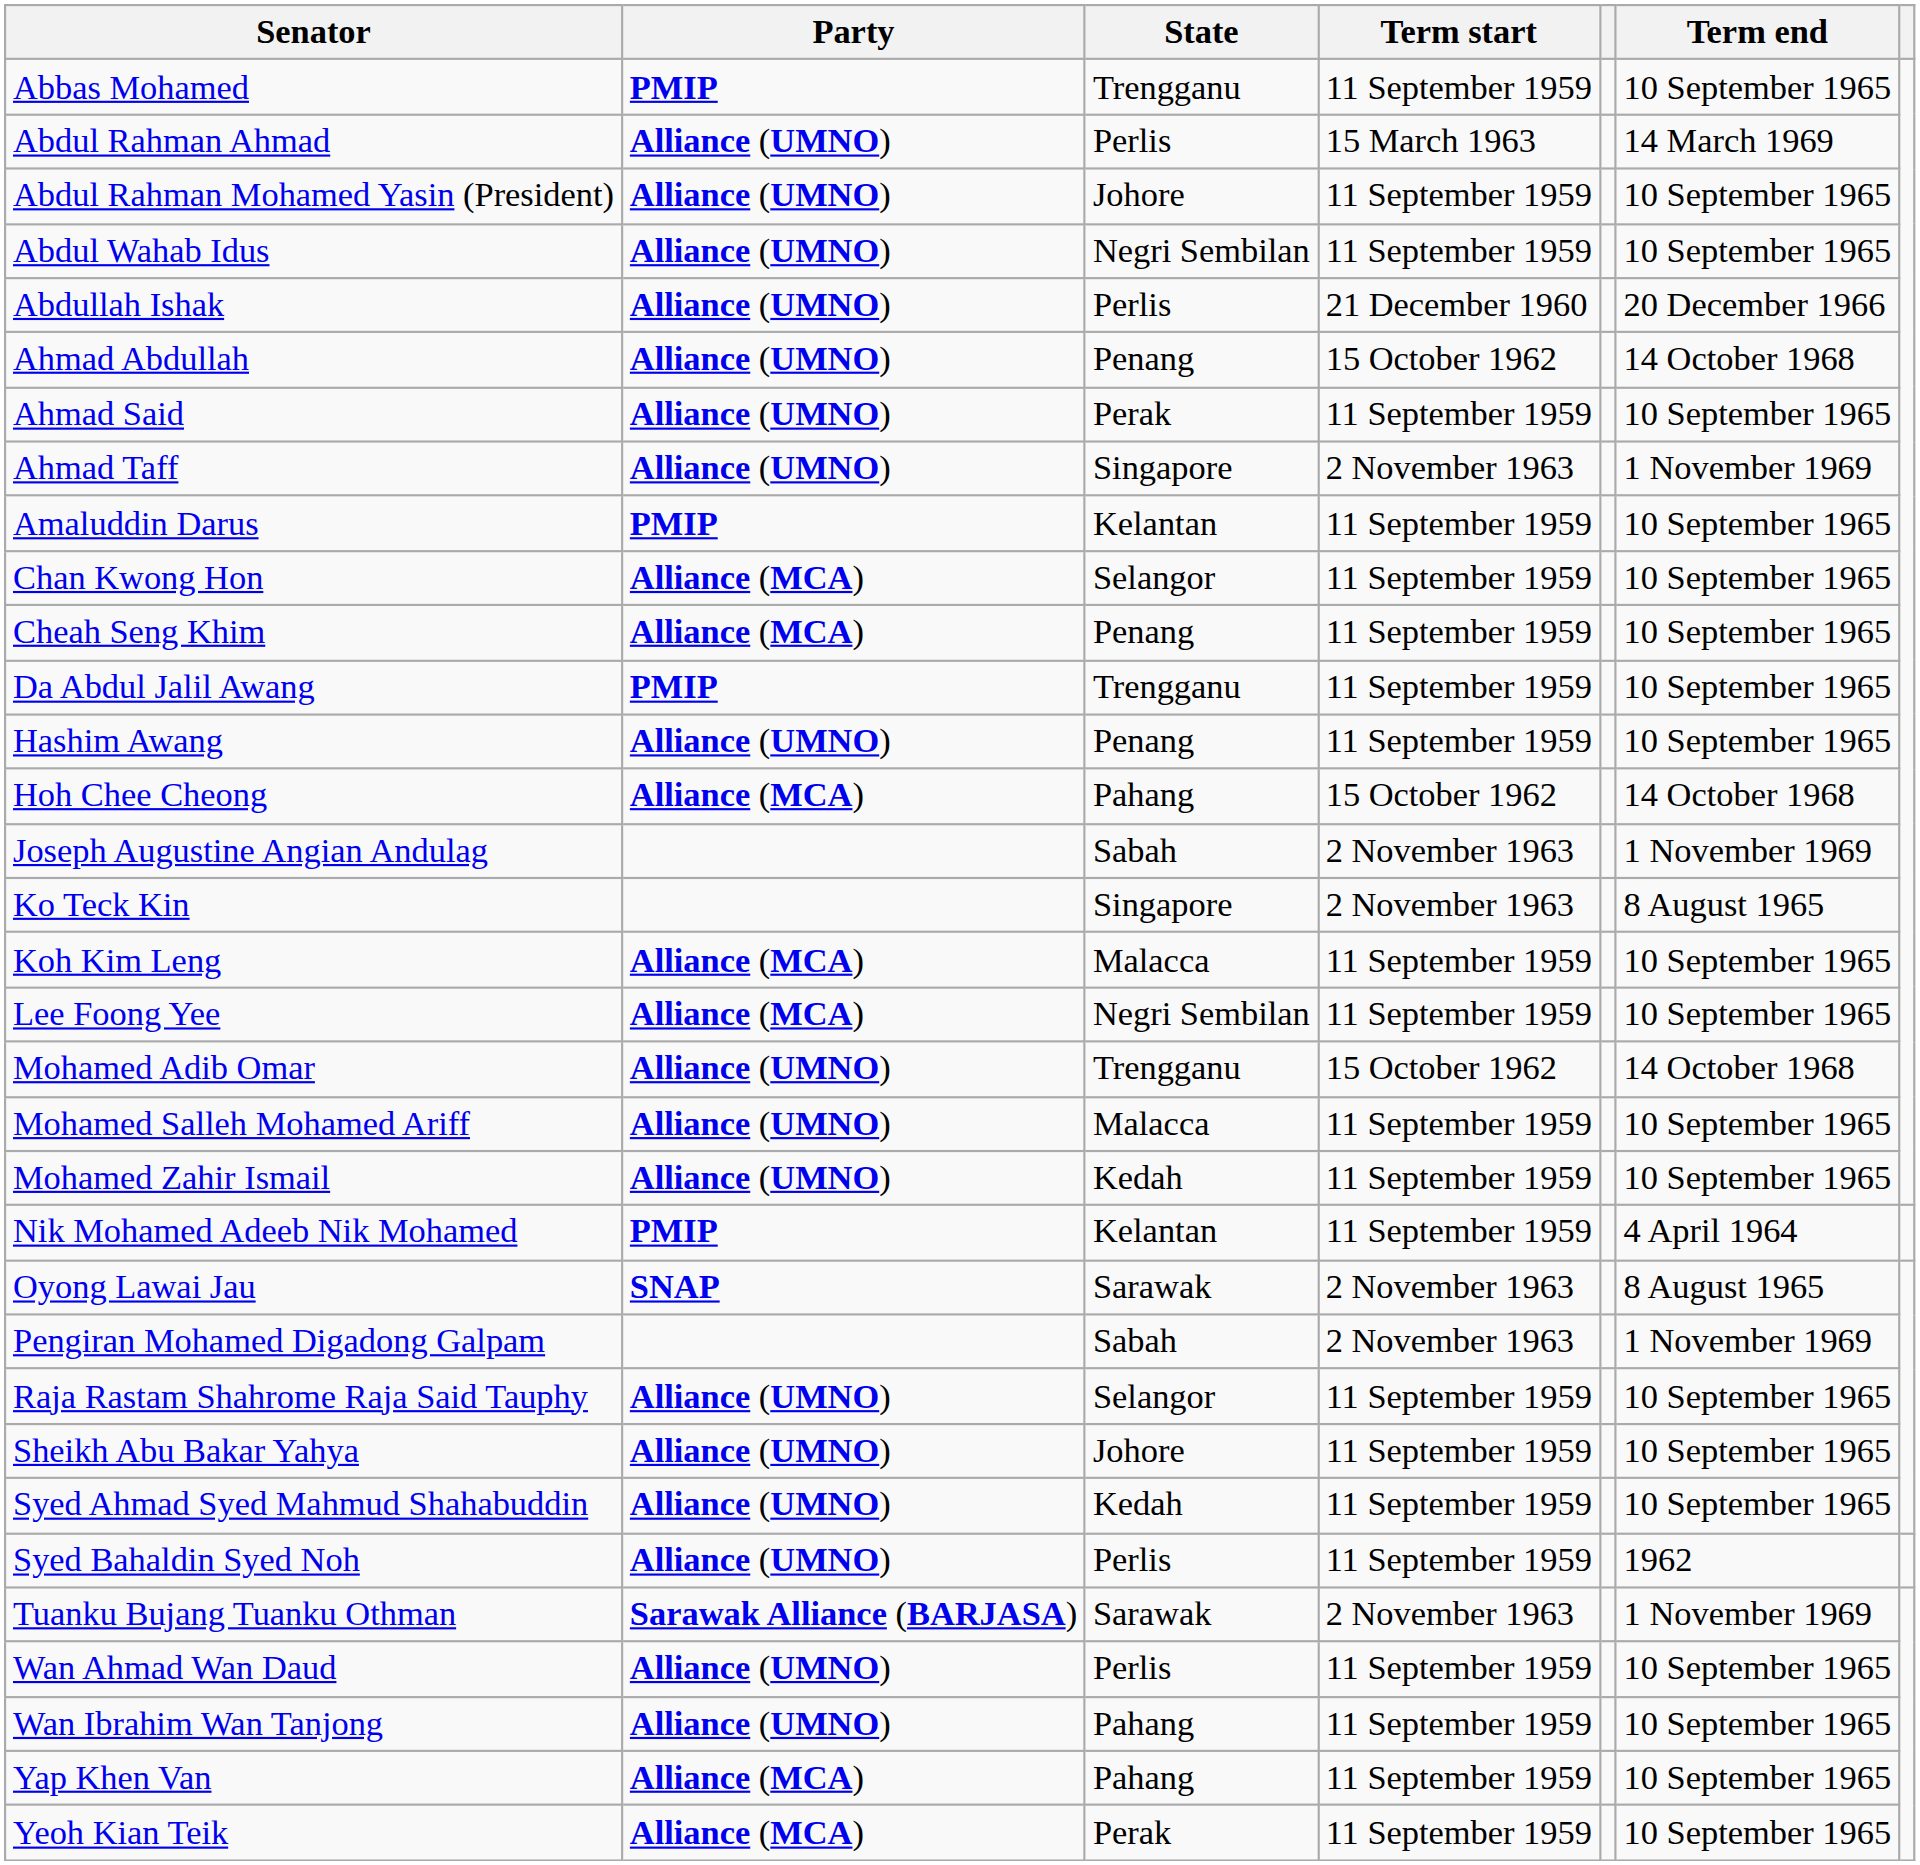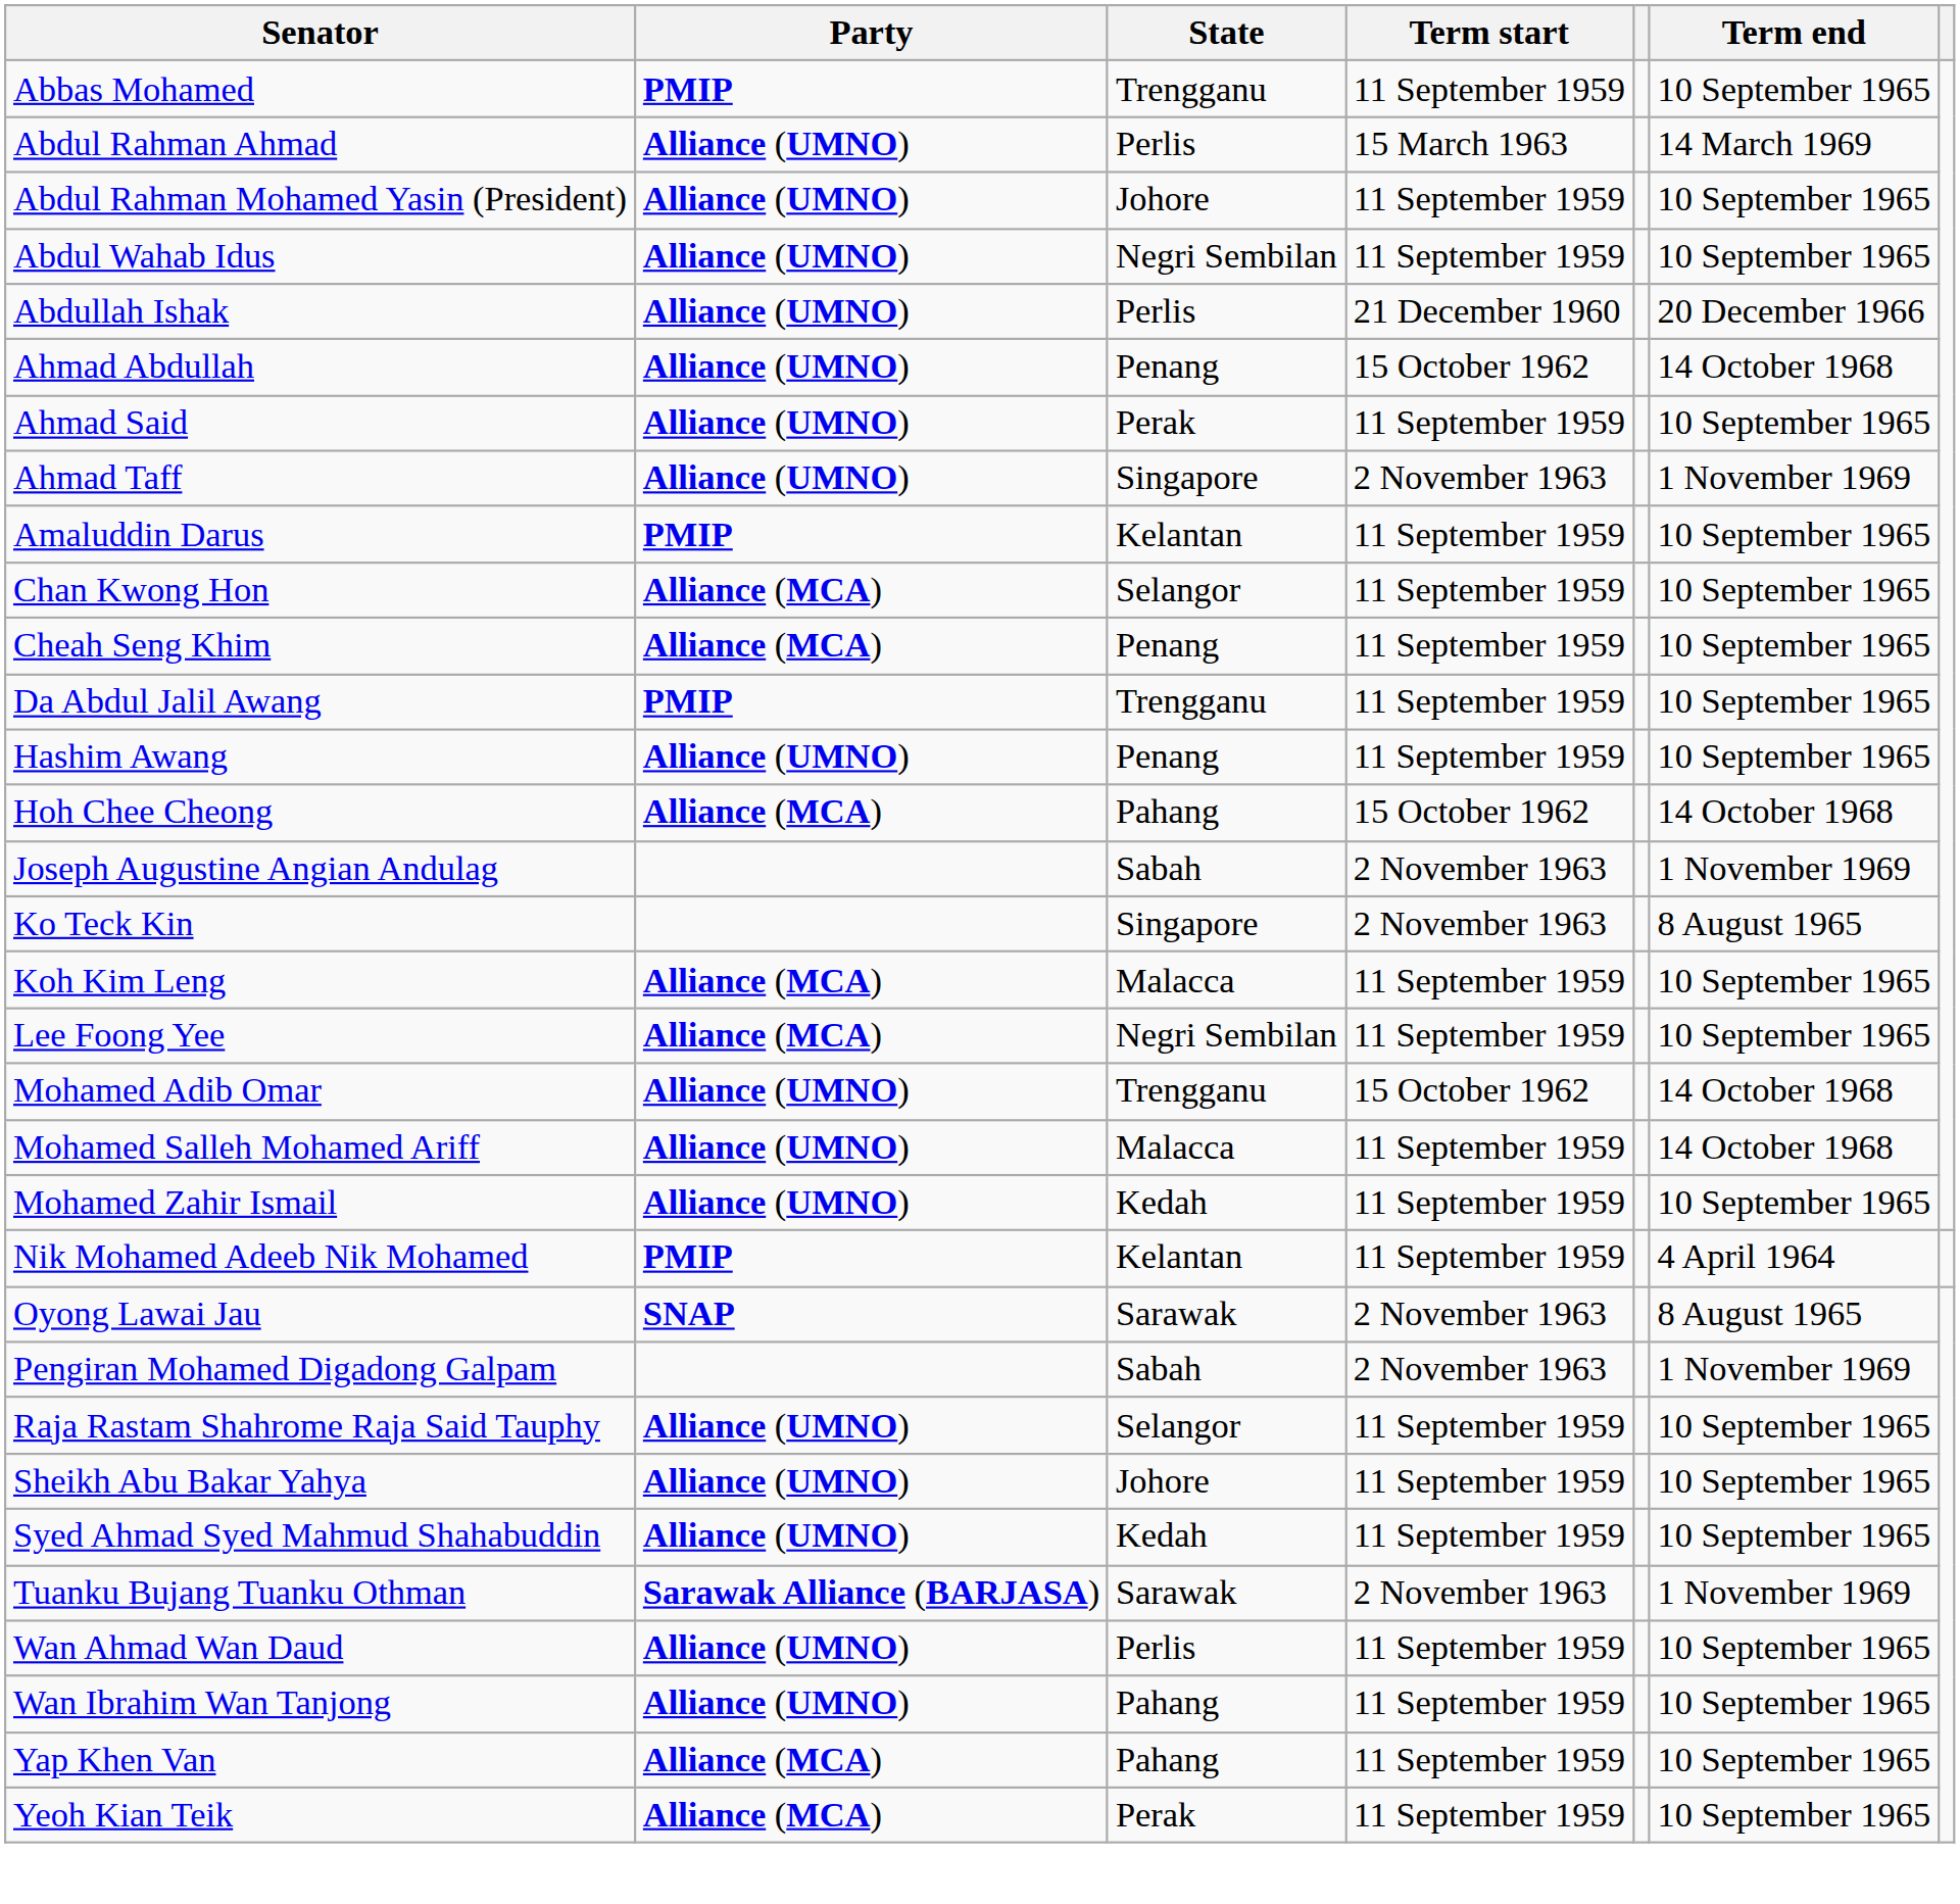Mohamed Salleh Mohamed Ariff | Term end: 10 September 1965 -> 14 October 1968
- row: Syed Bahaldin Syed Noh | Alliance (UMNO) | Perlis | 11 September 1959 | 1962
